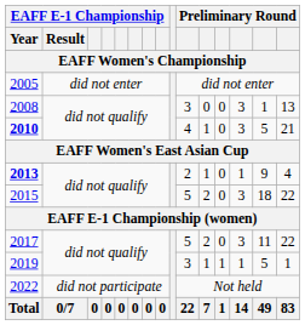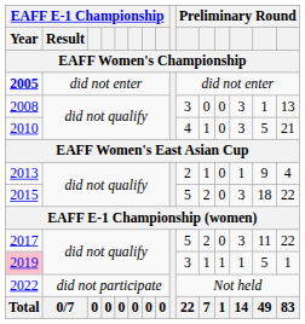2005 | EAFF E-1 Championship / Year / EAFF Women's Championship: normal -> bold
2010 | EAFF E-1 Championship / Year / EAFF Women's Championship: bold -> normal
2013 | EAFF E-1 Championship / Year / EAFF Women's Championship: bold -> normal
2019 | EAFF E-1 Championship / Year / EAFF Women's Championship: no background -> pink background
